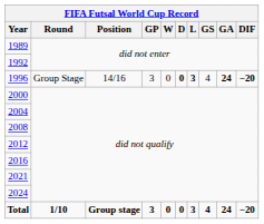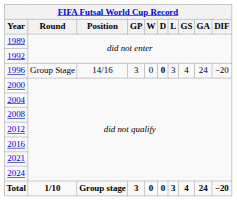1996 | L: bold -> normal
1996 | GA: bold -> normal
1996 | DIF: bold -> normal
